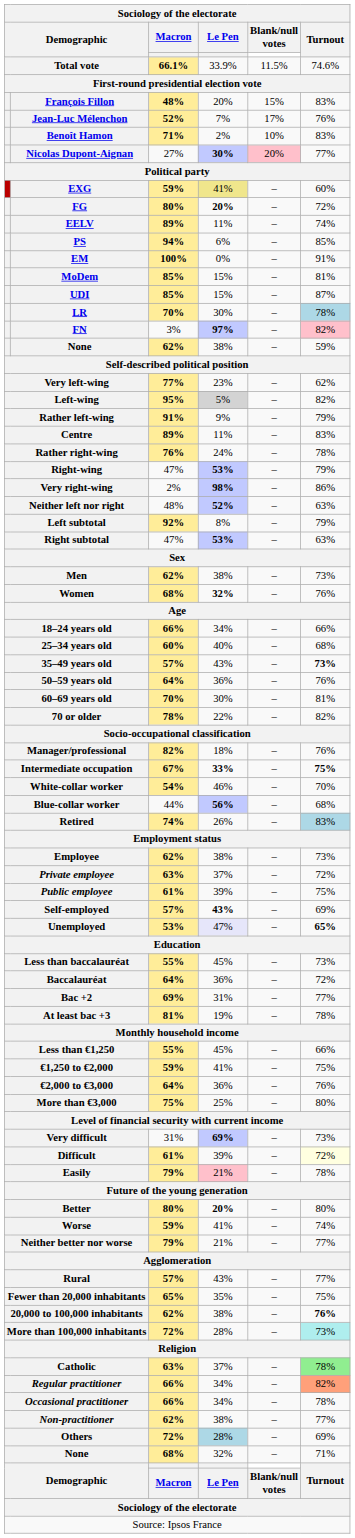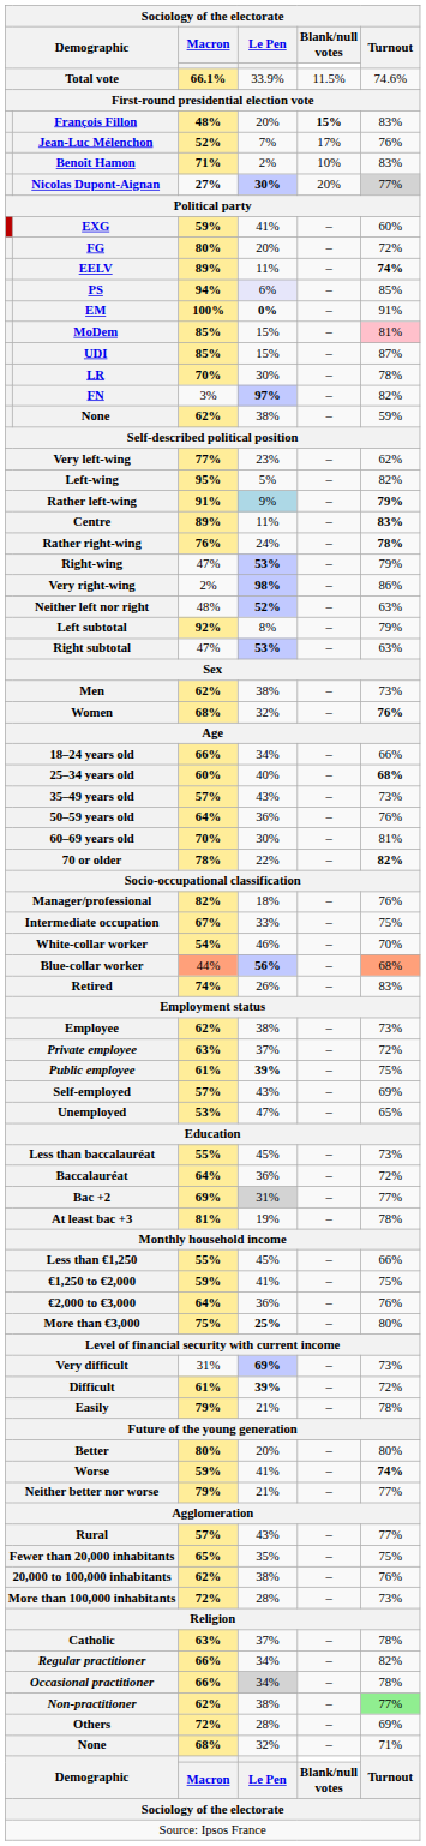François Fillon | Blank/null votes: normal -> bold
Nicolas Dupont-Aignan | Macron: normal -> bold
Nicolas Dupont-Aignan | Blank/null votes: pink background -> no background
Nicolas Dupont-Aignan | Turnout: no background -> lightgrey background
EXG | Le Pen: khaki background -> no background
FG | Le Pen: bold -> normal
EELV | Turnout: normal -> bold
PS | Le Pen: no background -> lavender background
EM | Le Pen: normal -> bold
MoDem | Turnout: no background -> pink background
LR | Turnout: lightblue background -> no background
FN | Turnout: pink background -> no background
Left-wing | Le Pen: lightgrey background -> no background
Rather left-wing | Le Pen: no background -> lightblue background
Rather left-wing | Turnout: normal -> bold
Centre | Turnout: normal -> bold
Rather right-wing | Turnout: normal -> bold
Women | Le Pen: bold -> normal
Women | Turnout: normal -> bold
25–34 years old | Turnout: normal -> bold
35–49 years old | Turnout: bold -> normal
70 or older | Turnout: normal -> bold
Intermediate occupation | Le Pen: bold -> normal
Intermediate occupation | Turnout: bold -> normal
Blue-collar worker | Macron: no background -> lightsalmon background
Blue-collar worker | Turnout: no background -> lightsalmon background
Retired | Turnout: lightblue background -> no background
Public employee | Le Pen: normal -> bold
Self-employed | Le Pen: bold -> normal
Unemployed | Le Pen: lavender background -> no background
Unemployed | Turnout: bold -> normal
Bac +2 | Le Pen: no background -> lightgrey background
More than €3,000 | Le Pen: normal -> bold
Difficult | Le Pen: normal -> bold
Difficult | Turnout: lightyellow background -> no background
Easily | Le Pen: pink background -> no background
Better | Le Pen: bold -> normal
Worse | Turnout: normal -> bold
20,000 to 100,000 inhabitants | Turnout: bold -> normal
More than 100,000 inhabitants | Turnout: paleturquoise background -> no background
Catholic | Turnout: lightgreen background -> no background
Regular practitioner | Turnout: lightsalmon background -> no background
Occasional practitioner | Le Pen: no background -> lightgrey background
Non-practitioner | Turnout: no background -> lightgreen background
Others | Le Pen: lightblue background -> no background
